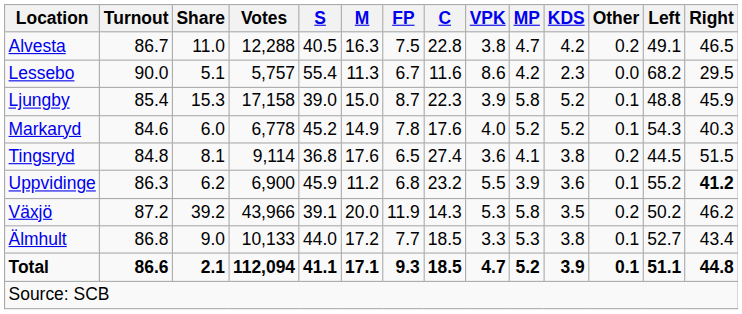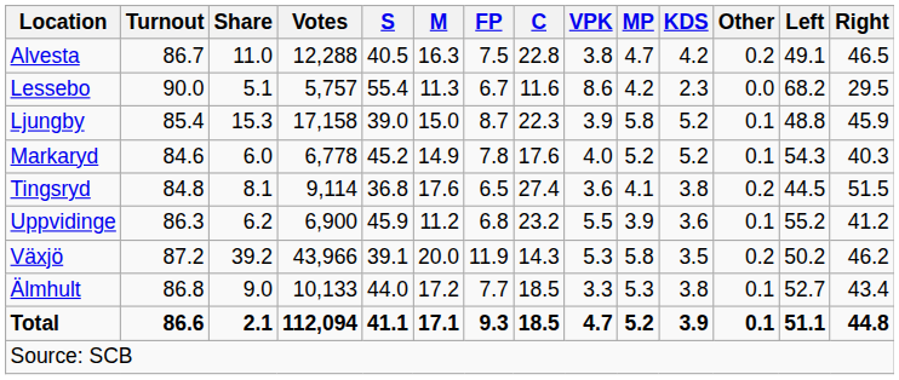Uppvidinge | Right: bold -> normal
